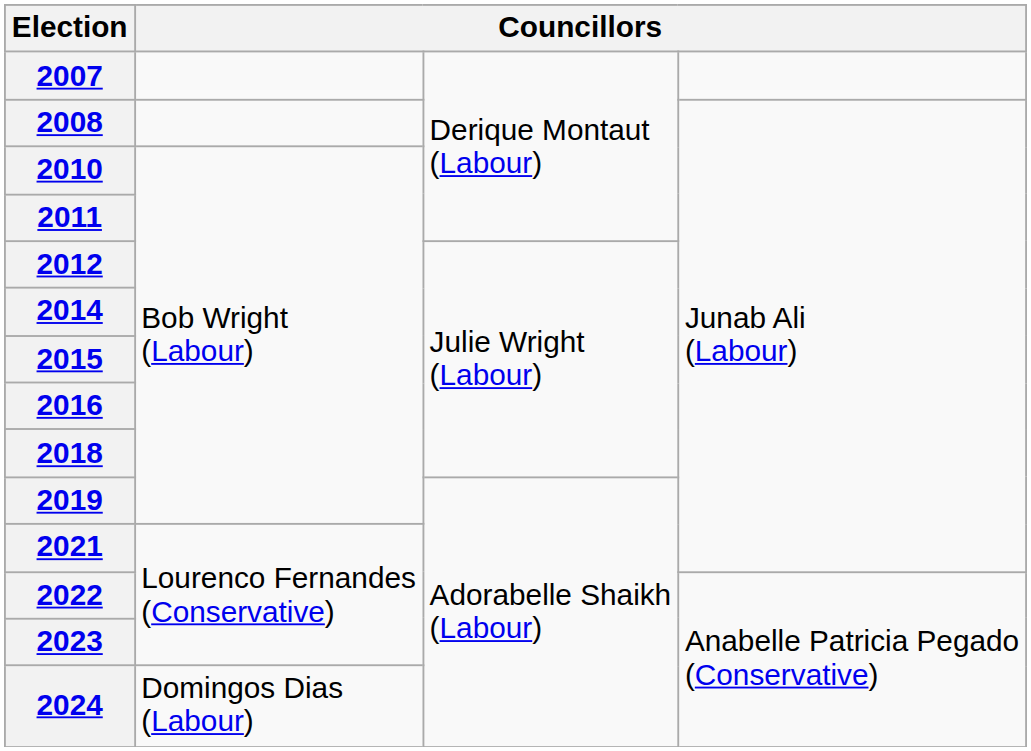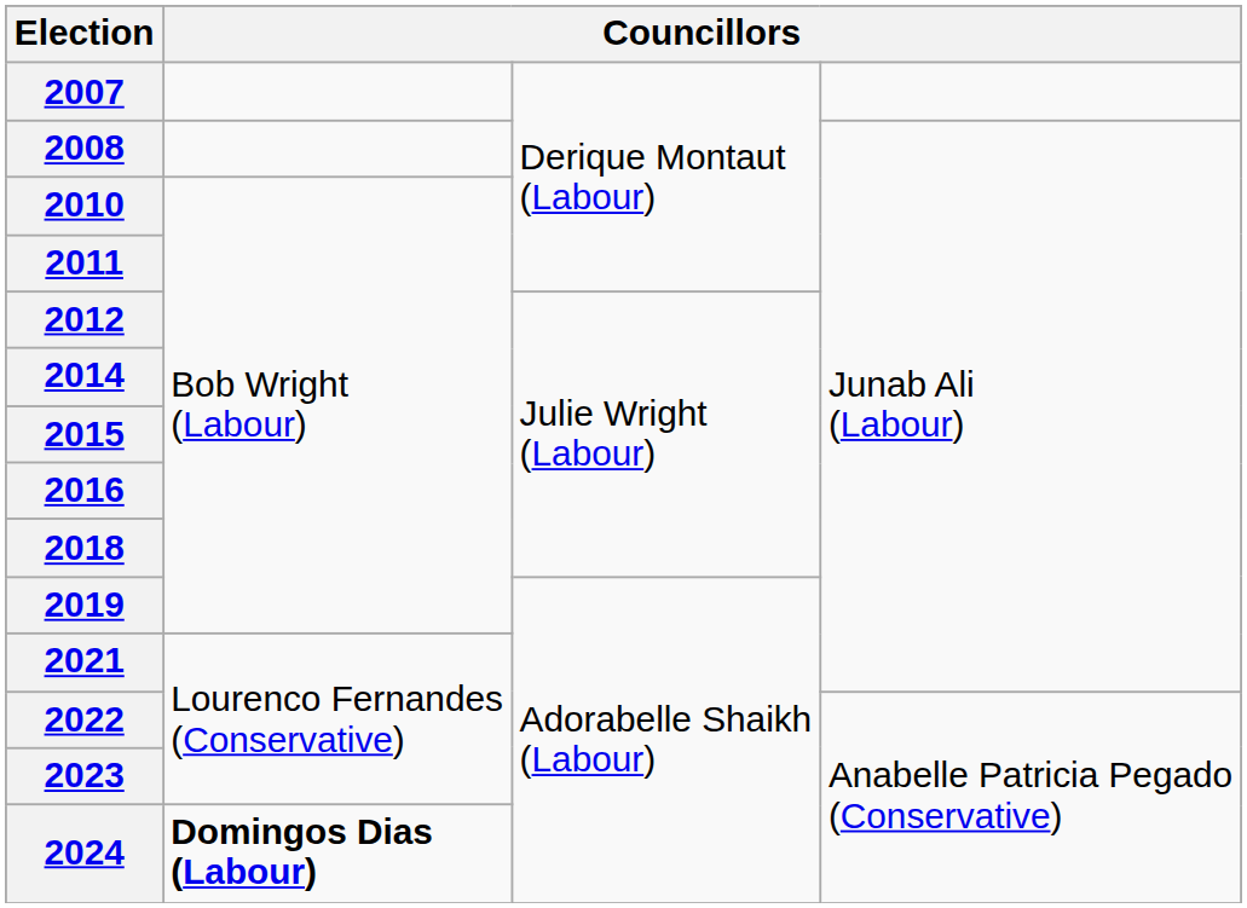2024 | column 2: normal -> bold
